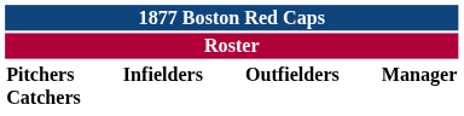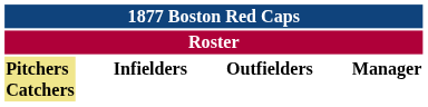Pitchers Catchers | column 1: no background -> khaki background
